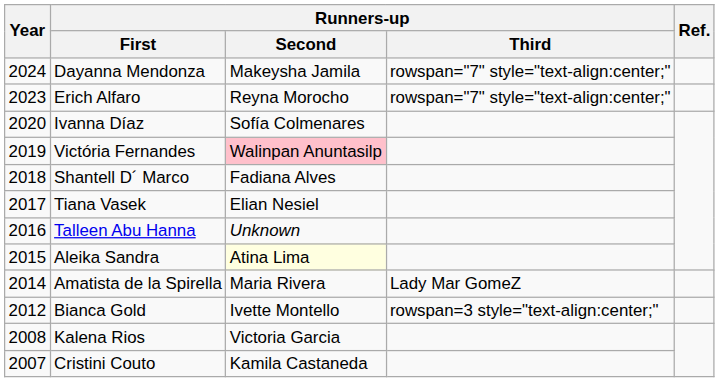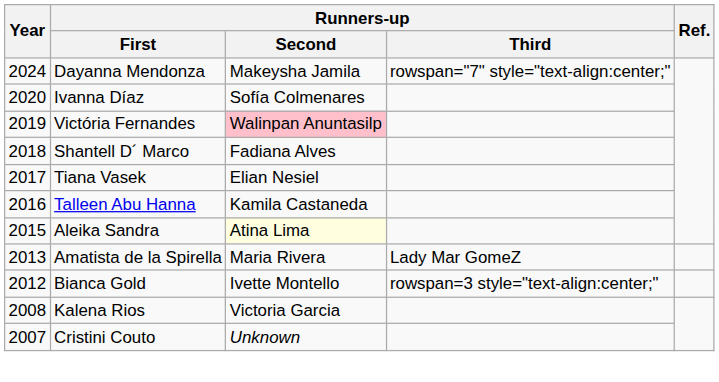- row: 2023 | Erich Alfaro | Reyna Morocho | rowspan="7" style="text-align:center;"
Talleen Abu Hanna | Runners-up / Second: Unknown -> Kamila Castaneda
Amatista de la Spirella | Year: 2014 -> 2013
Cristini Couto | Runners-up / Second: Kamila Castaneda -> Unknown
